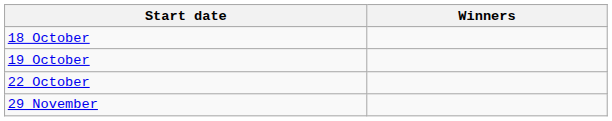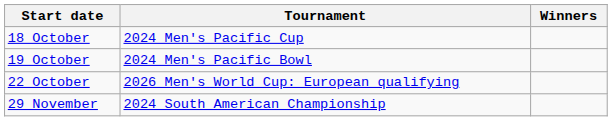+ column: Tournament | 2024 Men's Pacific Cup | 2024 Men's Pacific Bowl | 2026 Men's World Cup: European qualifying | 2024 South American Championship
